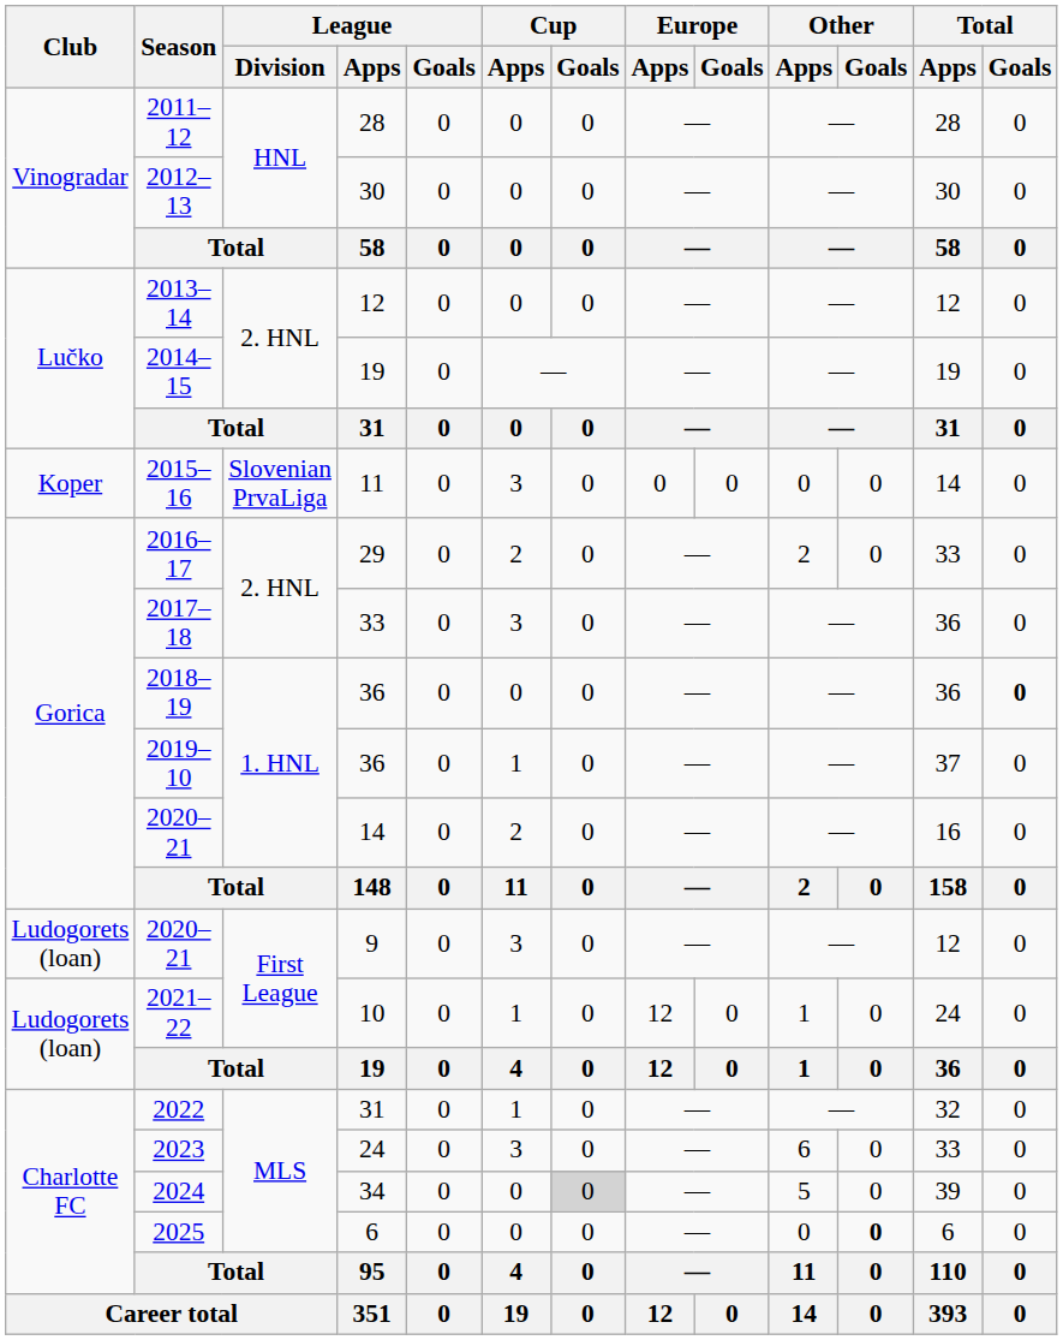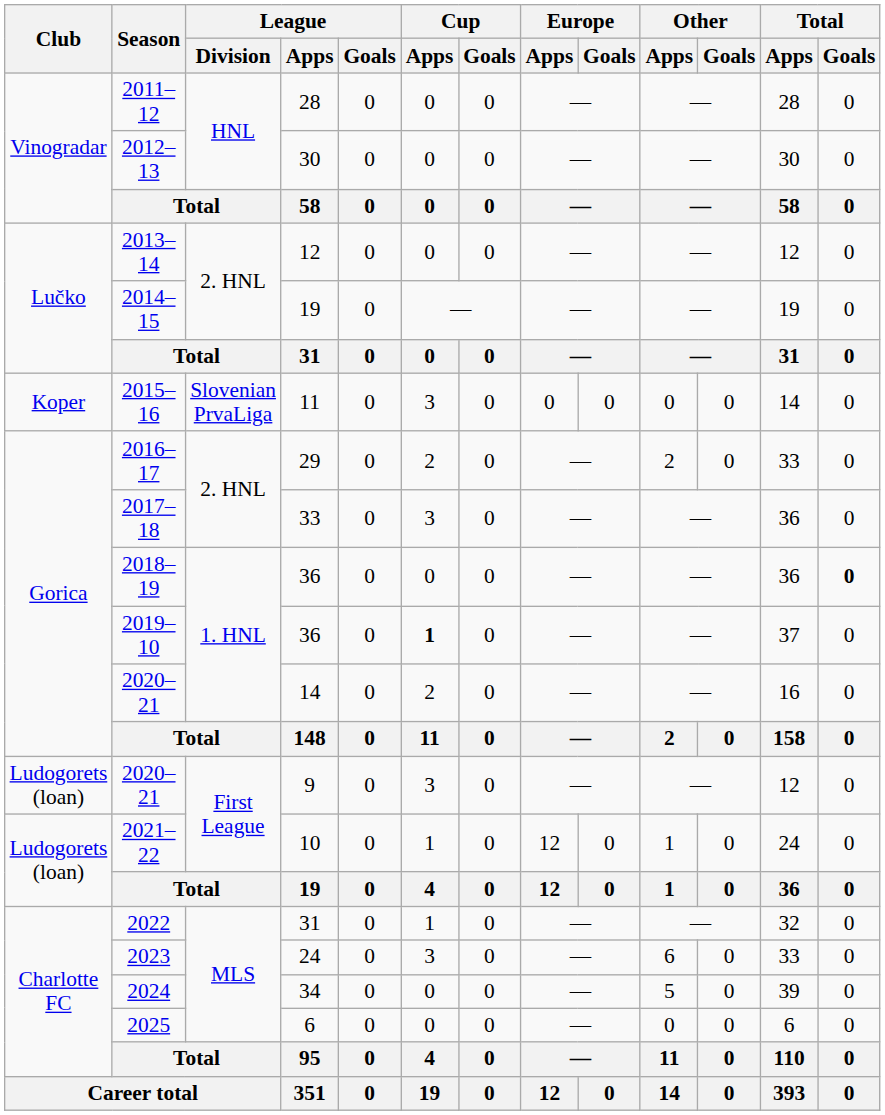2019–10 | Cup / Apps: normal -> bold
2024 | Cup / Goals: lightgrey background -> no background
2025 | Other / Goals: bold -> normal
